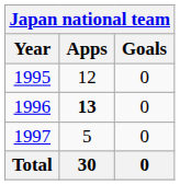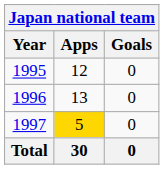1996 | Apps: bold -> normal
1997 | Apps: no background -> gold background
